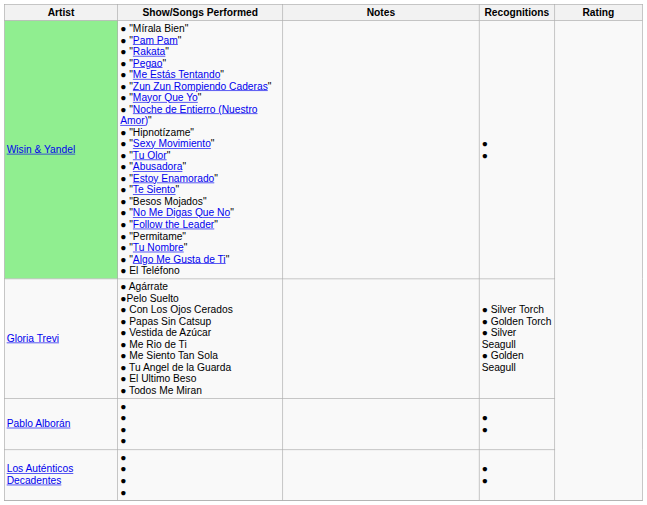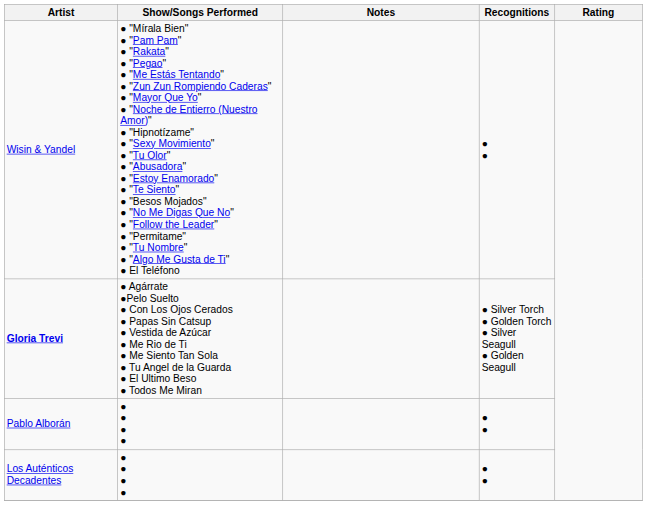Wisin & Yandel | Artist: lightgreen background -> no background
Gloria Trevi | Artist: normal -> bold
